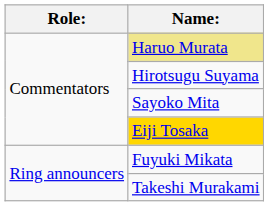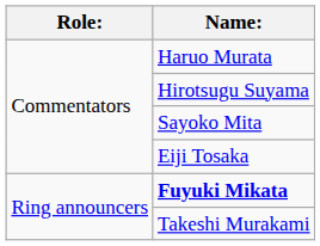Haruo Murata | Name:: khaki background -> no background
Eiji Tosaka | Name:: gold background -> no background
Fuyuki Mikata | Name:: normal -> bold
